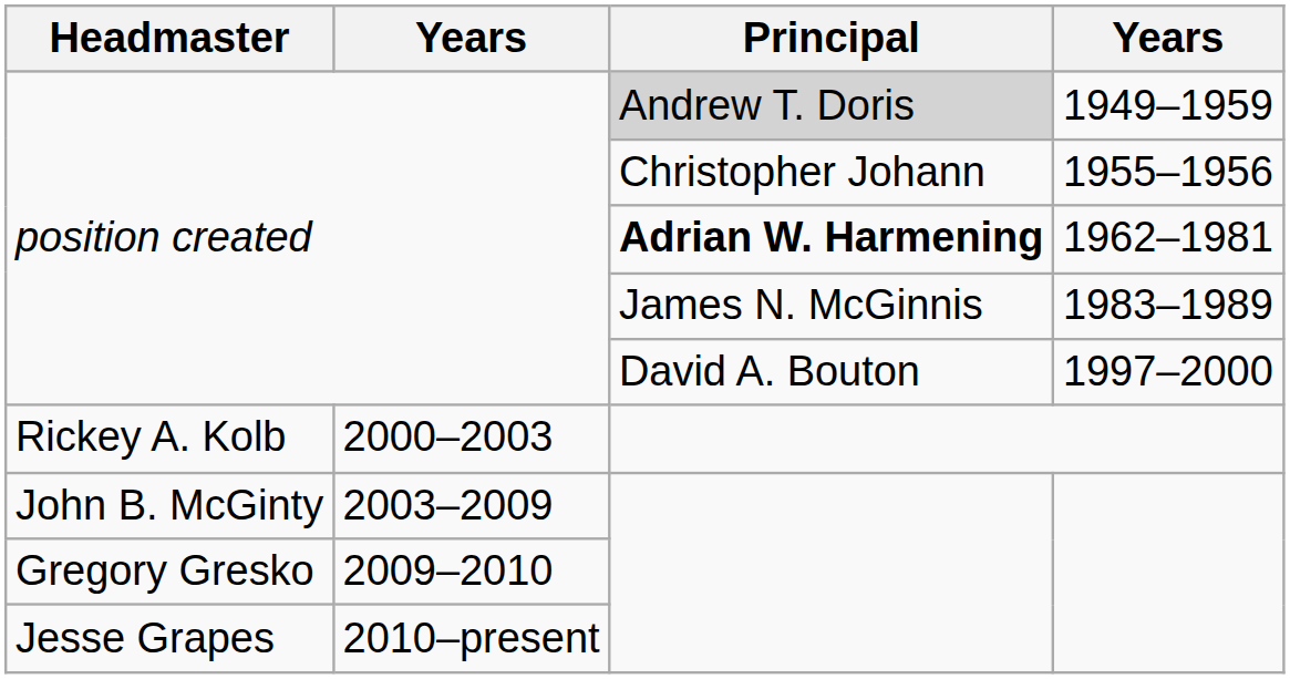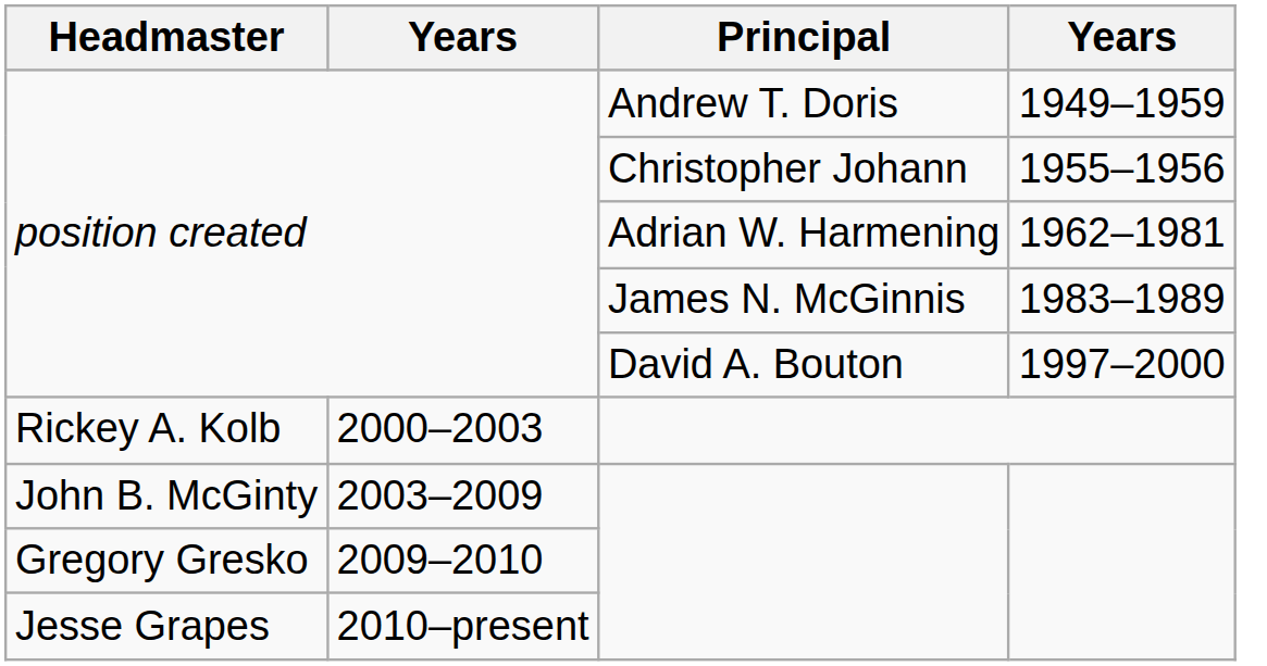Andrew T. Doris | Principal: lightgrey background -> no background
Adrian W. Harmening | Principal: bold -> normal
